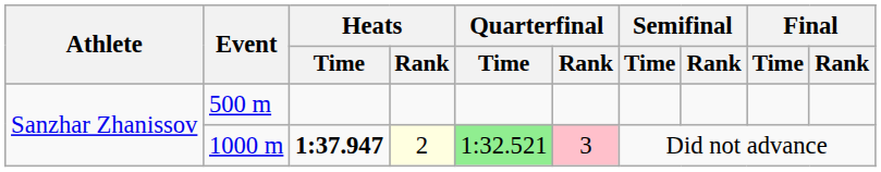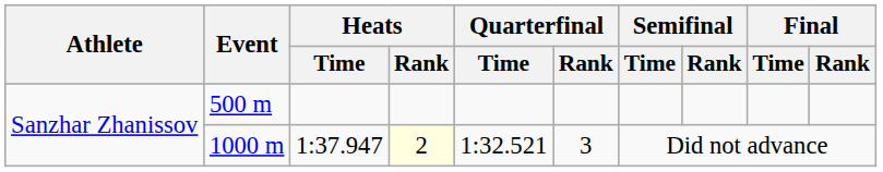1000 m | Heats / Time: bold -> normal
1000 m | Quarterfinal / Time: lightgreen background -> no background
1000 m | Quarterfinal / Rank: pink background -> no background
